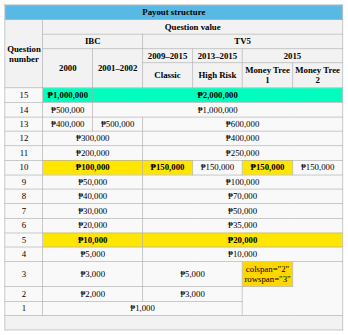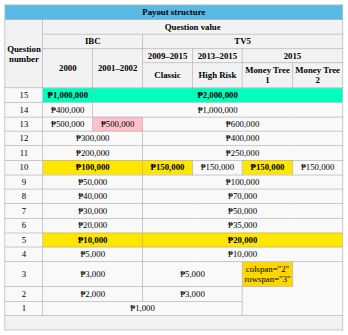14 | Question value / IBC / 2000: ₱500,000 -> ₱400,000
13 | Question value / IBC / 2000: ₱400,000 -> ₱500,000
13 | Question value / IBC / 2001–2002: no background -> pink background
